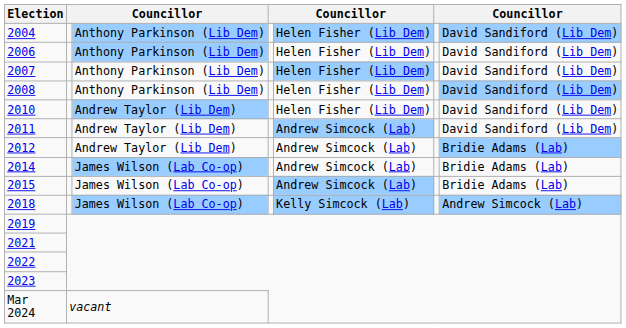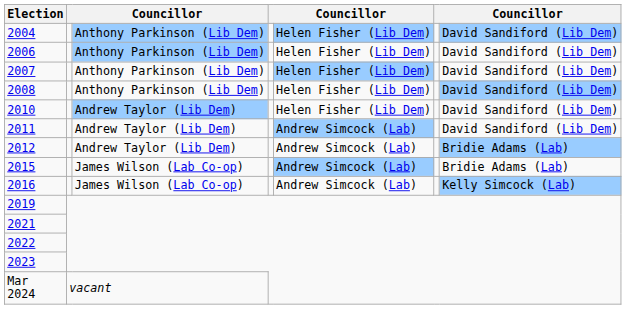- row: 2014 | James Wilson (Lab Co-op) | Andrew Simcock (Lab) | Bridie Adams (Lab)
+ row: 2016 | James Wilson (Lab Co-op) | Andrew Simcock (Lab) | Kelly Simcock (Lab)
- row: 2018 | James Wilson (Lab Co-op) | Kelly Simcock (Lab) | Andrew Simcock (Lab)
